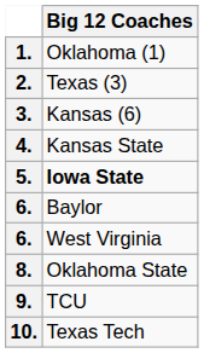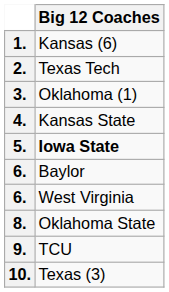row 2 | Big 12 Coaches: Oklahoma (1) -> Kansas (6)
row 3 | Big 12 Coaches: Texas (3) -> Texas Tech
row 4 | Big 12 Coaches: Kansas (6) -> Oklahoma (1)
row 11 | Big 12 Coaches: Texas Tech -> Texas (3)
